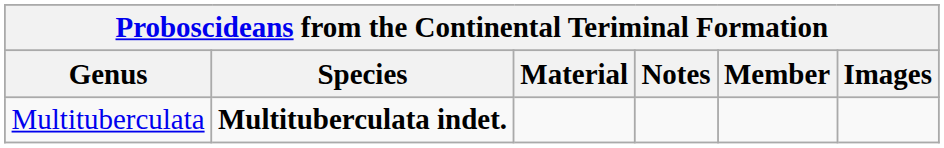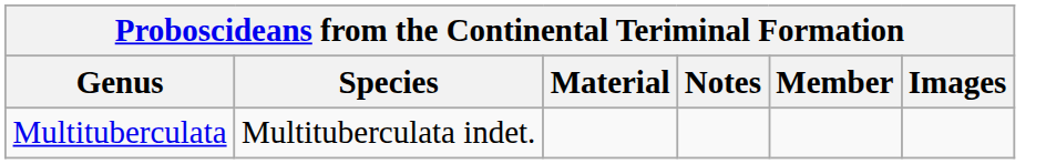Multituberculata | Species: bold -> normal
